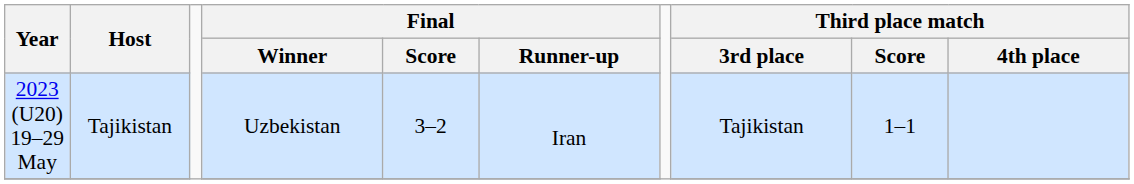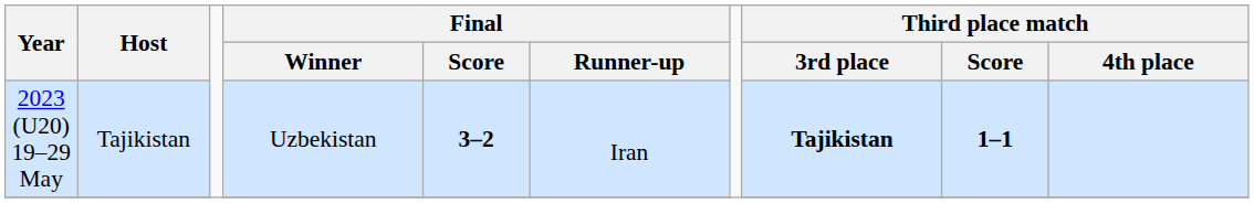2023 (U20) 19–29 May | Final / Score: normal -> bold
2023 (U20) 19–29 May | Third place match / 3rd place: normal -> bold
2023 (U20) 19–29 May | Third place match / Score: normal -> bold
